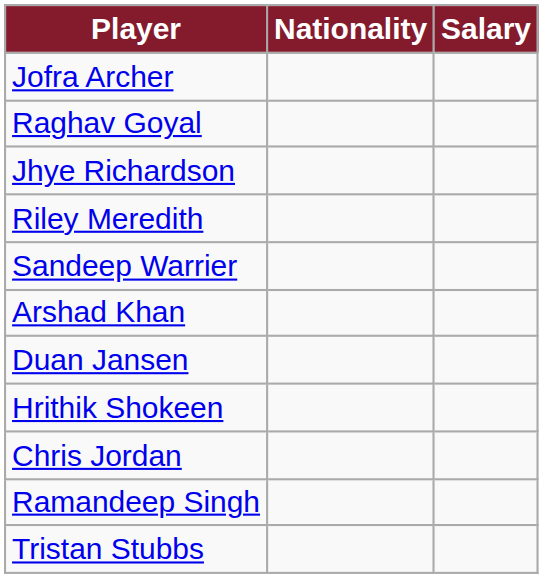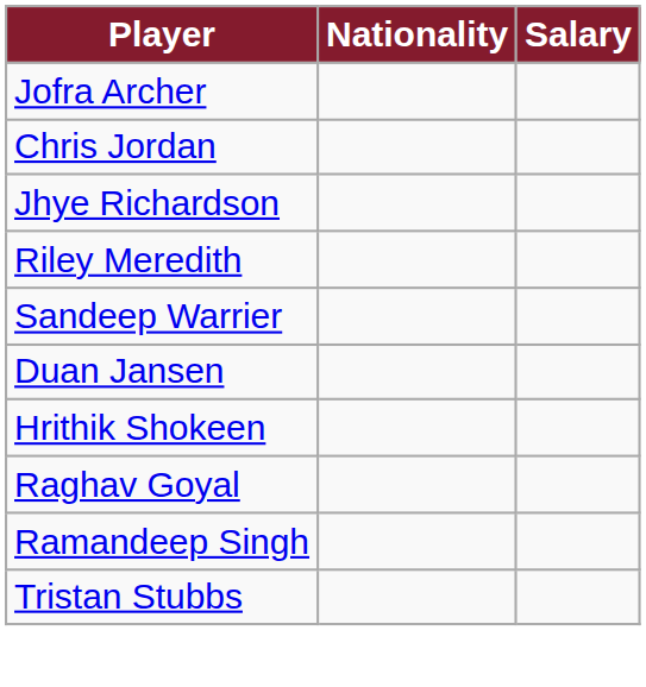rows swapped: Chris Jordan <-> Raghav Goyal
- row: Arshad Khan
